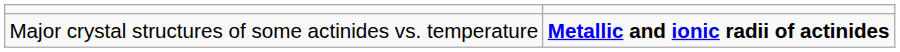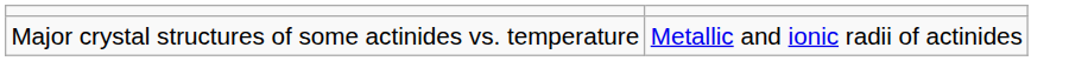Major crystal structures of some actinides vs. temperature | column 2: bold -> normal
